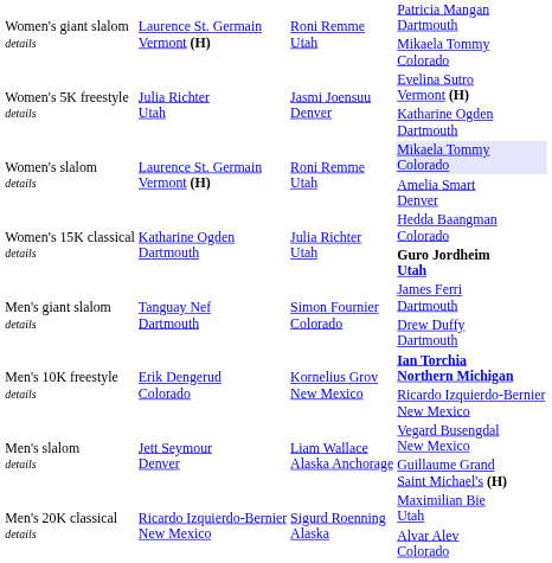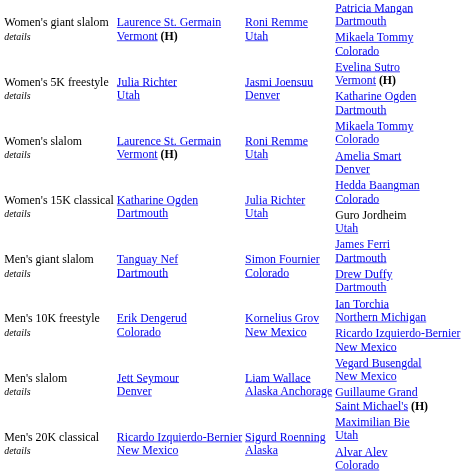Women's slalom details / Mikaela Tommy Colorado | column 4: lavender background -> no background
Guro Jordheim Utah | column 4: bold -> normal
Ian Torchia Northern Michigan | column 4: bold -> normal
